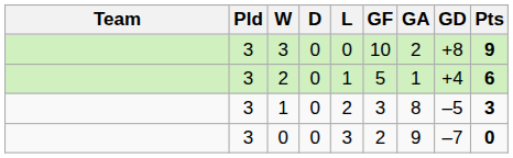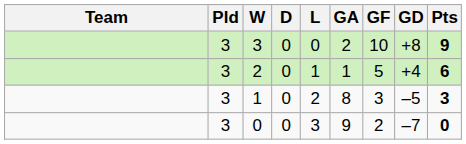columns swapped: GF <-> GA
